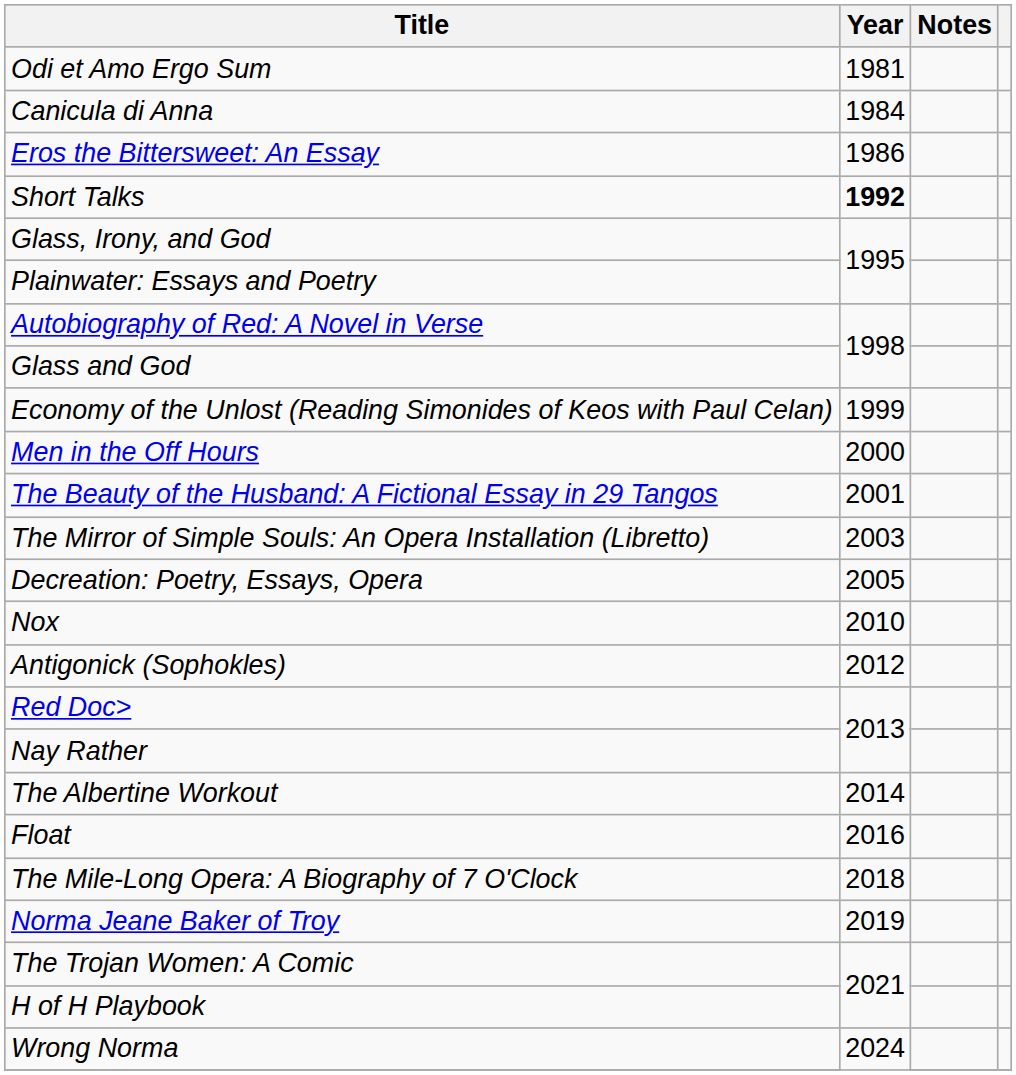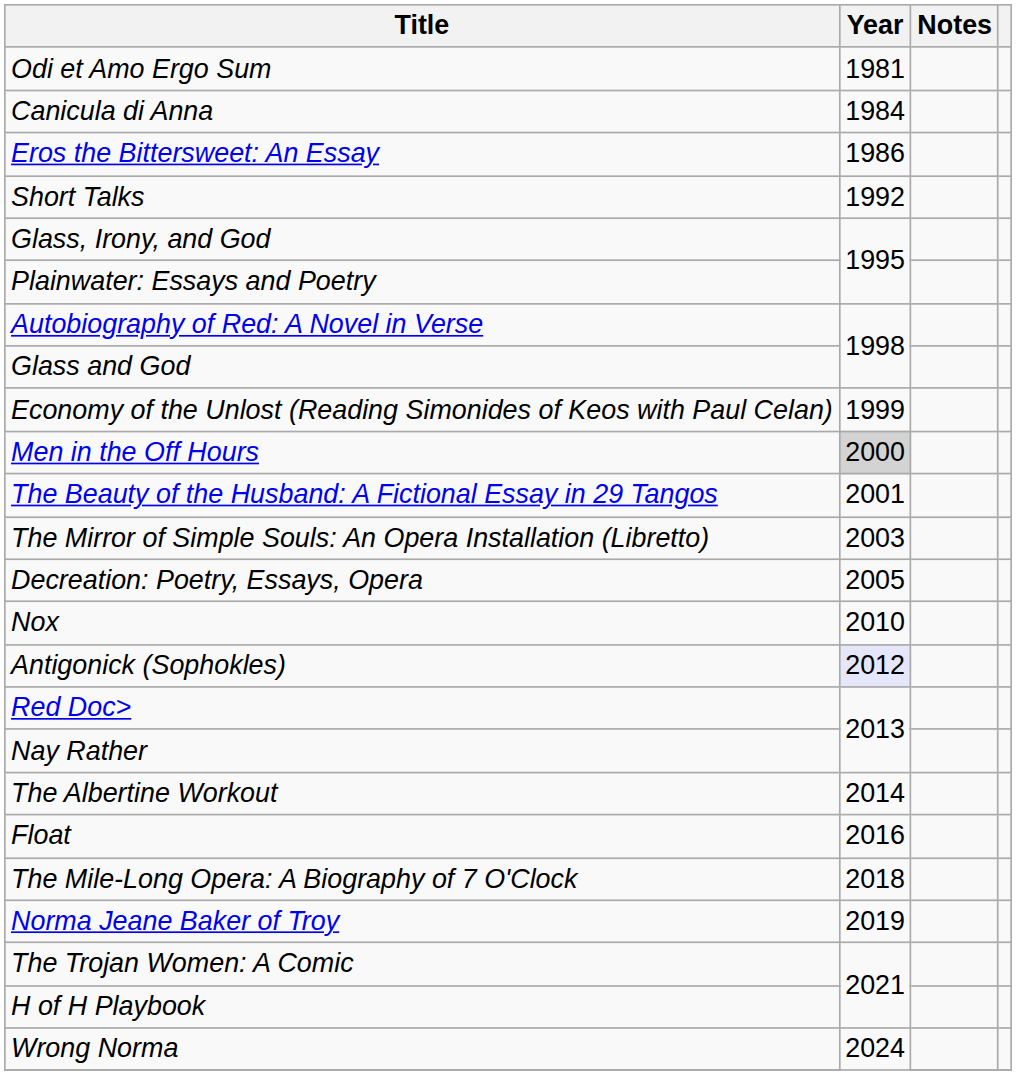Short Talks | Year: bold -> normal
Men in the Off Hours | Year: no background -> lightgrey background
Antigonick (Sophokles) | Year: no background -> lavender background
